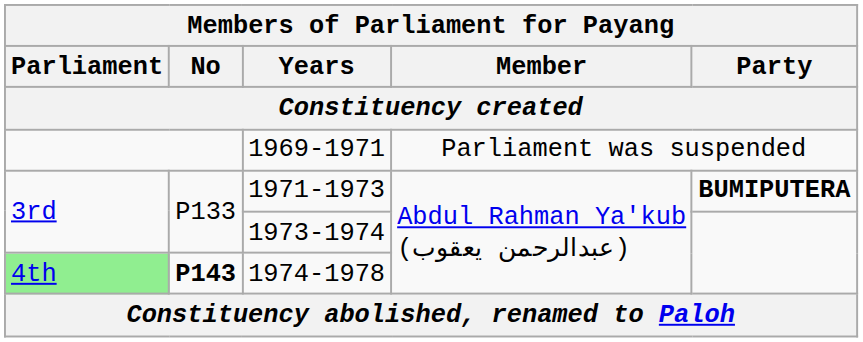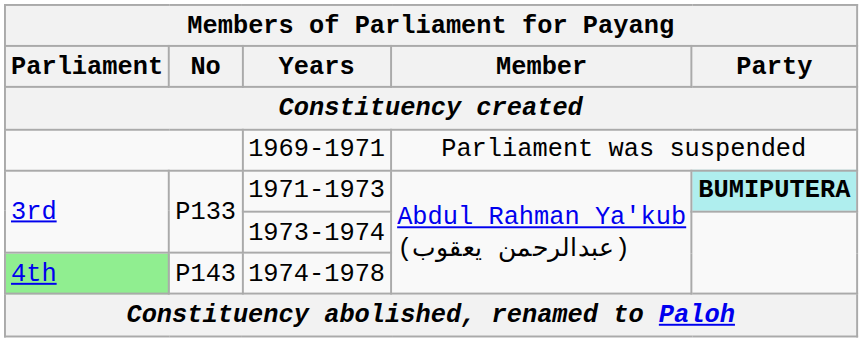1971-1973 | Party: no background -> paleturquoise background
1974-1978 | No: bold -> normal
